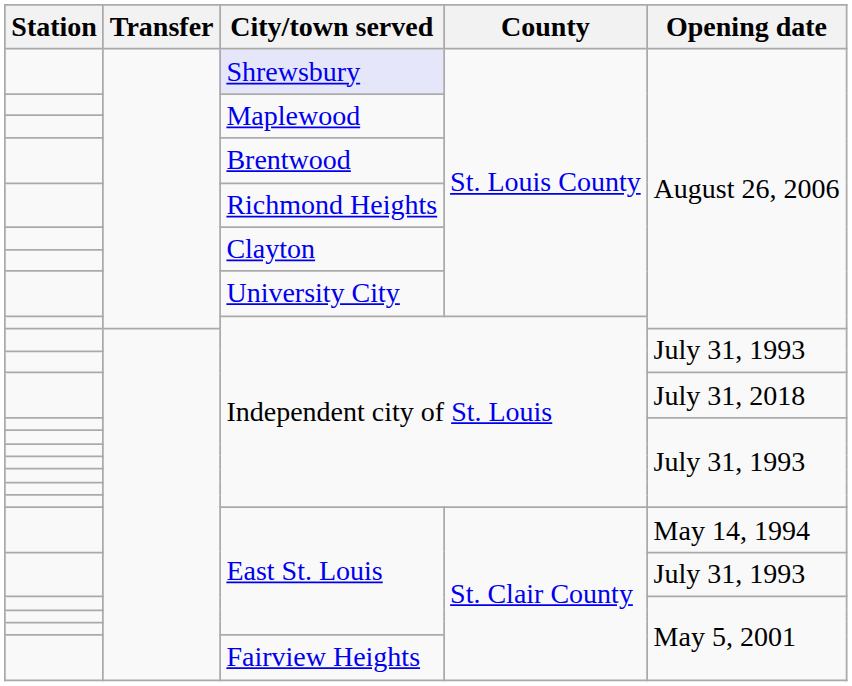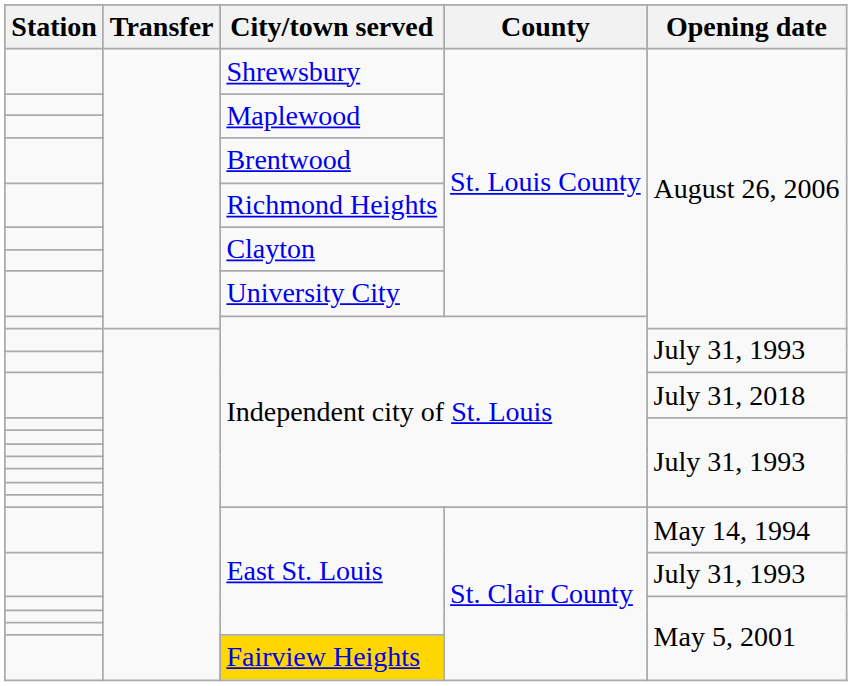Shrewsbury | City/town served: lavender background -> no background
Fairview Heights | City/town served: no background -> gold background
